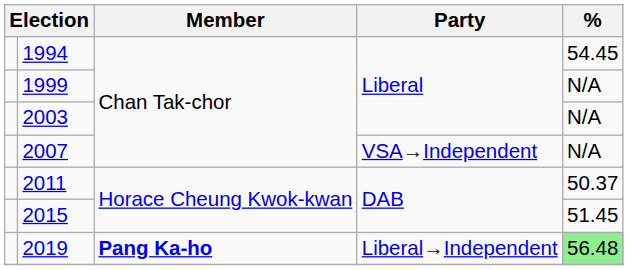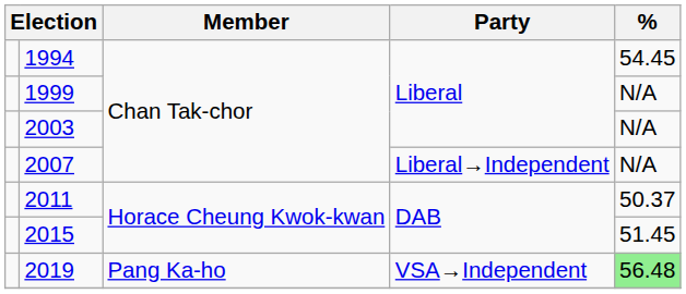2007 | Party: VSA→Independent -> Liberal→Independent
2019 | Member: bold -> normal
2019 | Party: Liberal→Independent -> VSA→Independent
